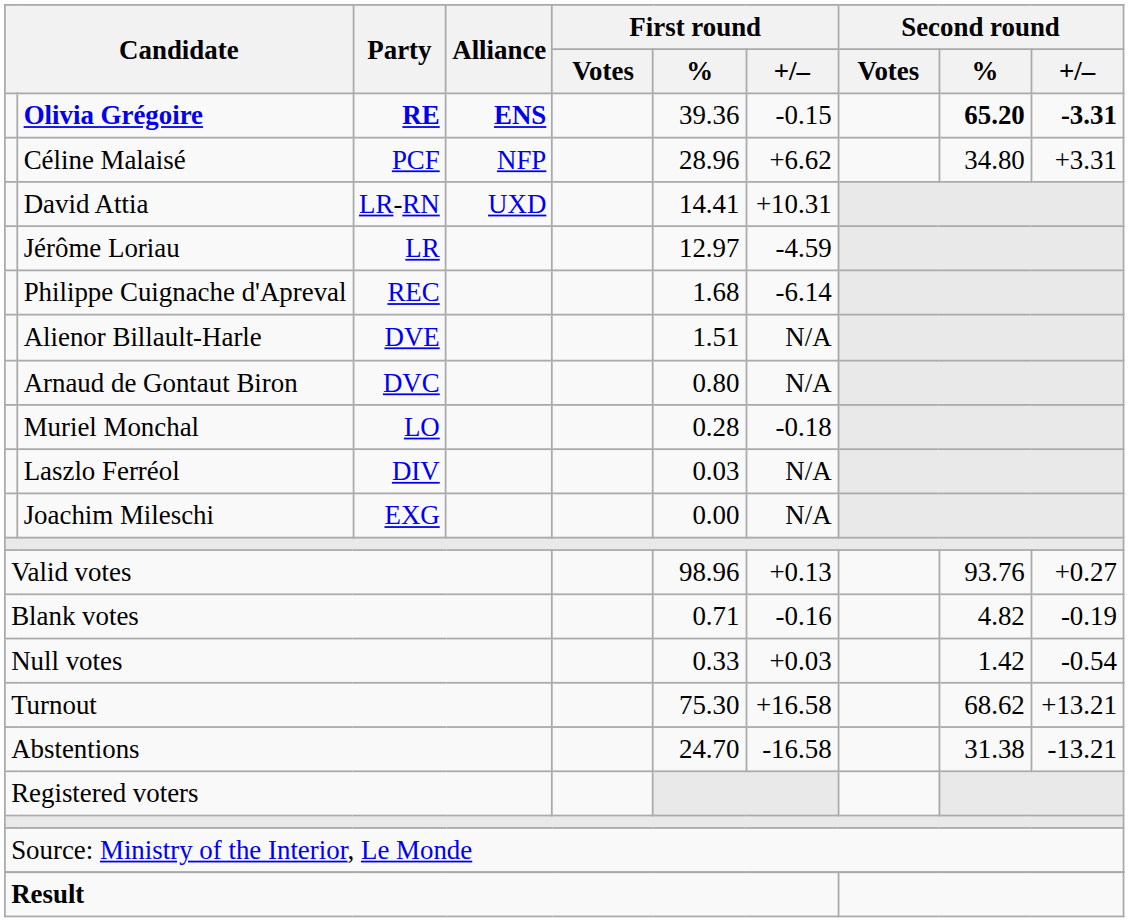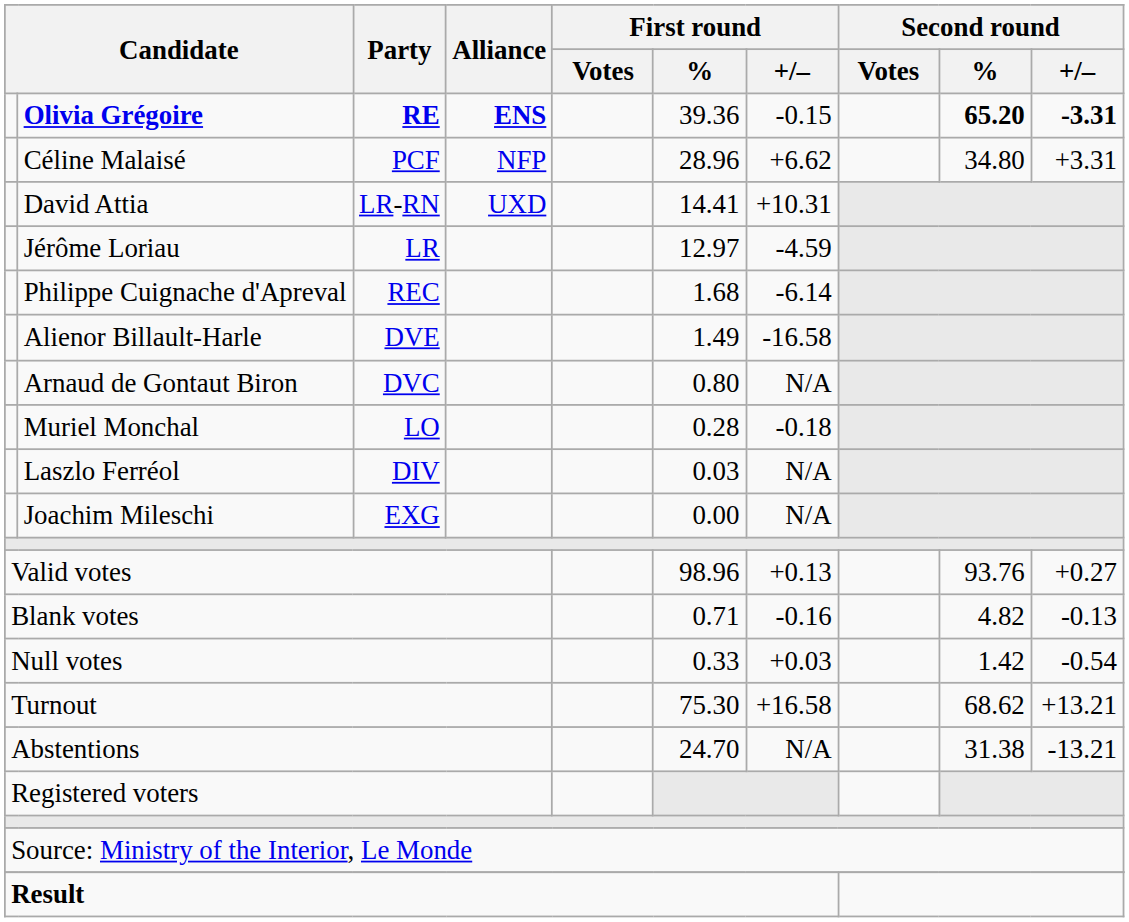Alienor Billault-Harle | First round / %: 1.51 -> 1.49
Alienor Billault-Harle | First round / +/–: N/A -> -16.58
Blank votes | Second round / +/–: -0.19 -> -0.13
Abstentions | First round / +/–: -16.58 -> N/A
